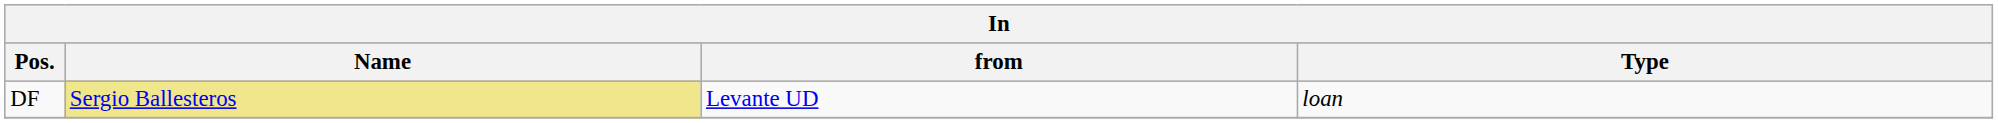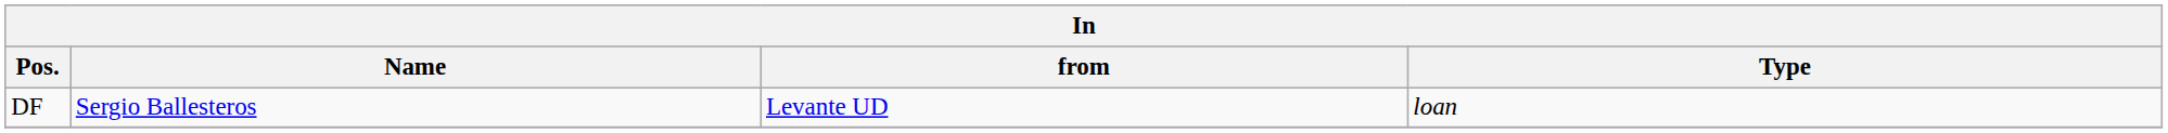DF | Name: khaki background -> no background
